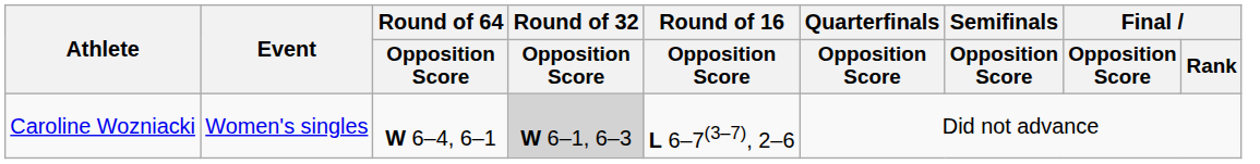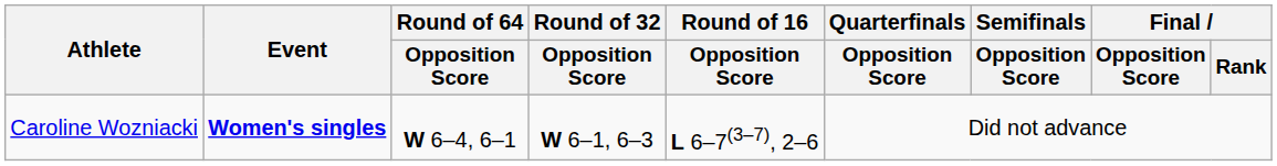Caroline Wozniacki | Event: normal -> bold
Caroline Wozniacki | Round of 32 / Opposition Score: lightgrey background -> no background
